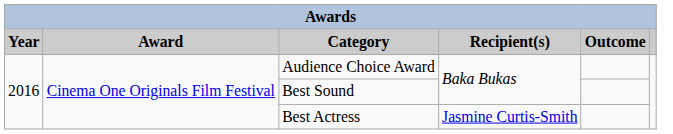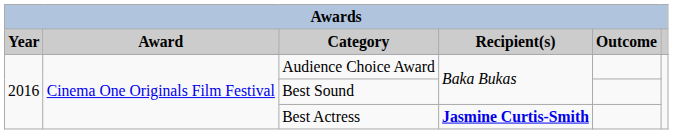Best Actress | Recipient(s): normal -> bold
